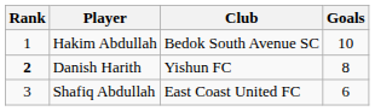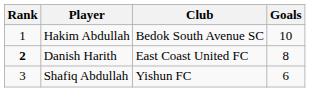Danish Harith | Club: Yishun FC -> East Coast United FC
Shafiq Abdullah | Club: East Coast United FC -> Yishun FC
